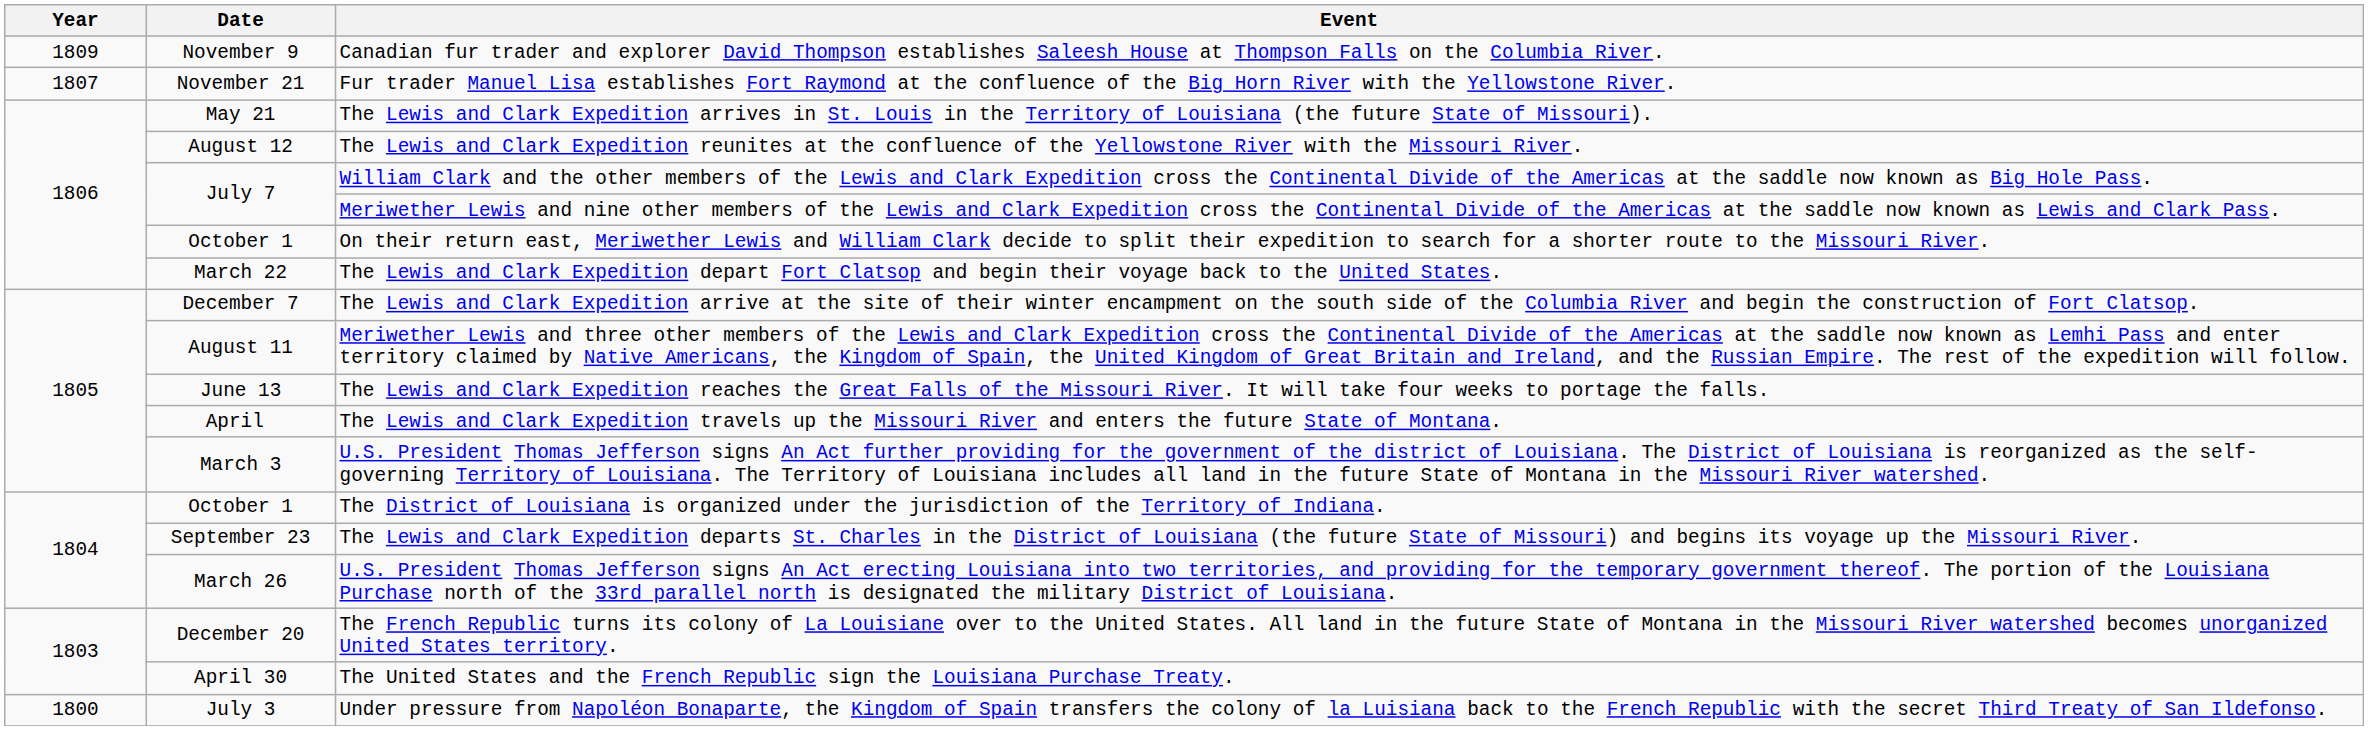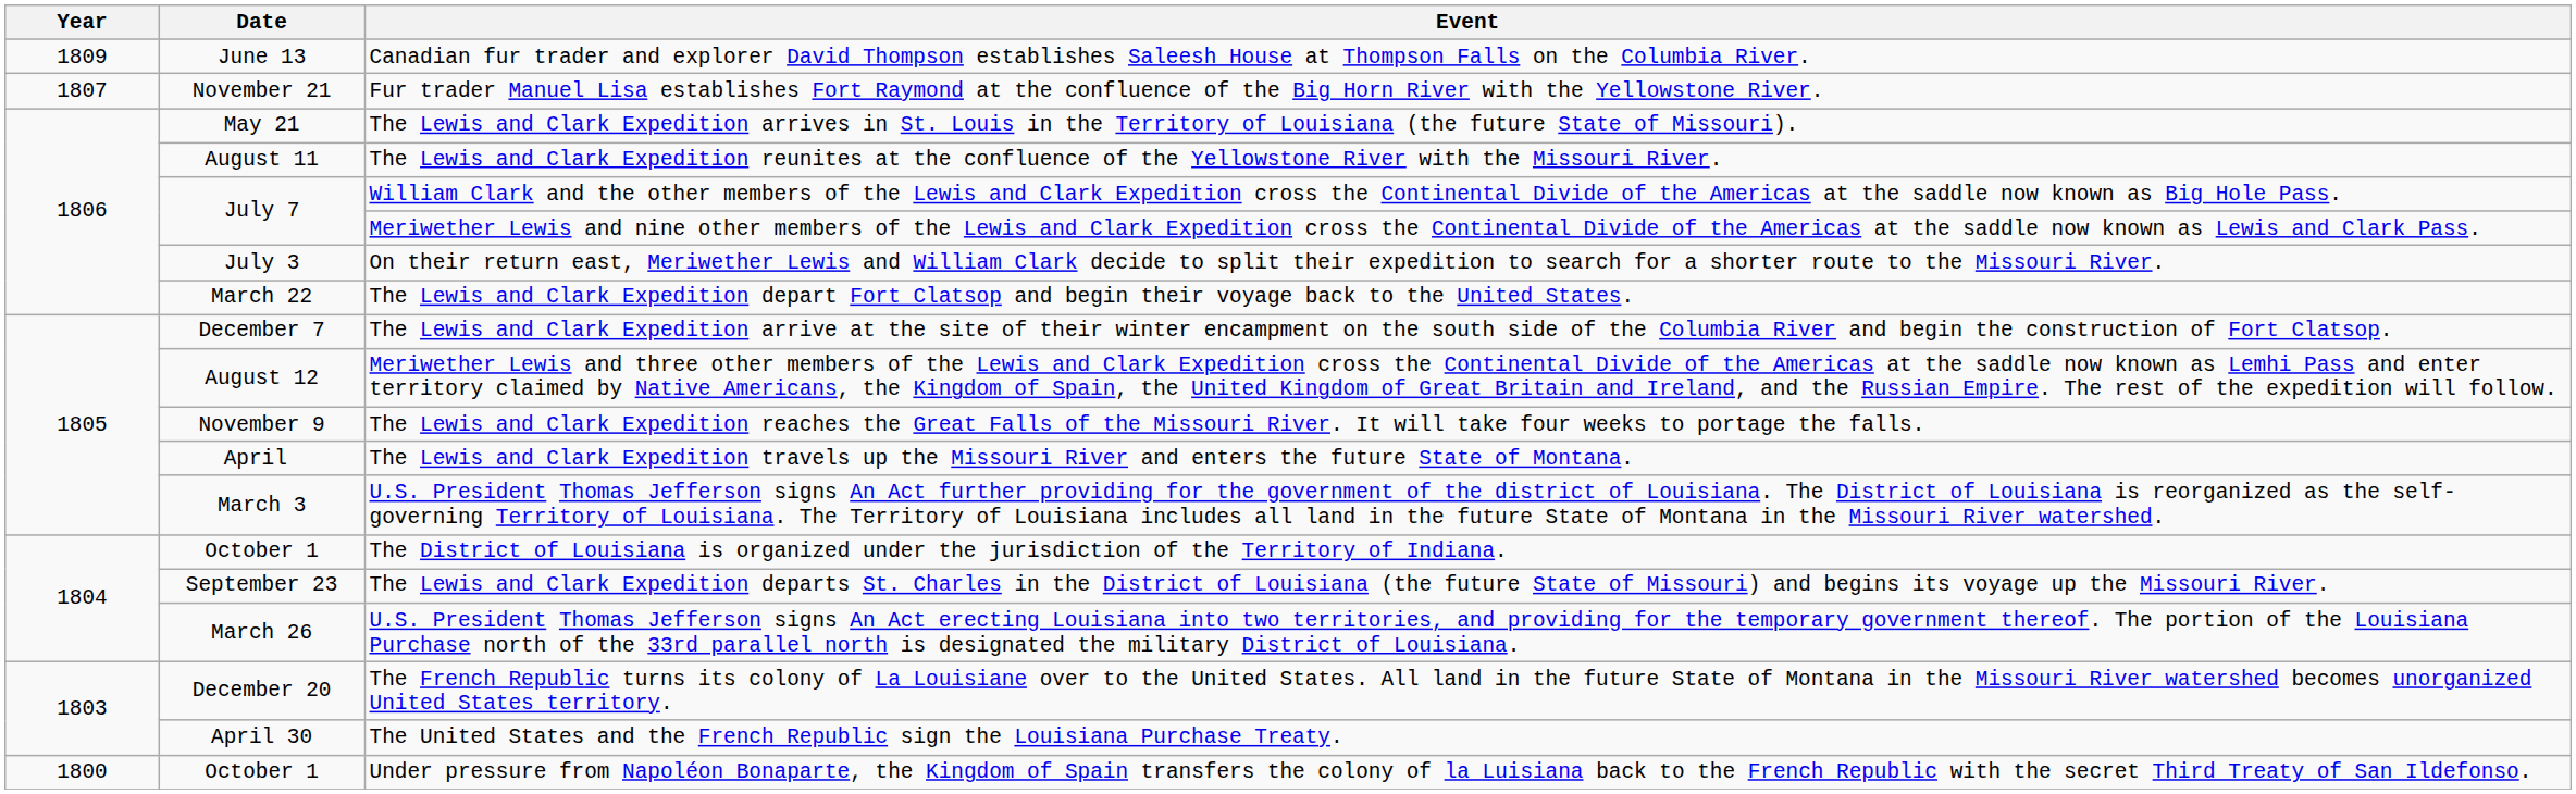row 2 | Date: November 9 -> June 13
row 5 | Date: August 12 -> August 11
row 8 | Date: October 1 -> July 3
row 11 | Date: August 11 -> August 12
row 12 | Date: June 13 -> November 9
row 20 | Date: July 3 -> October 1
